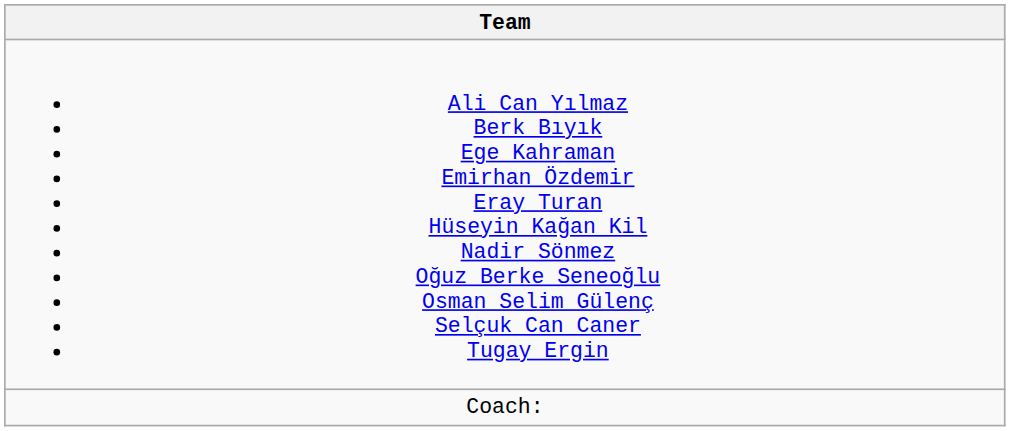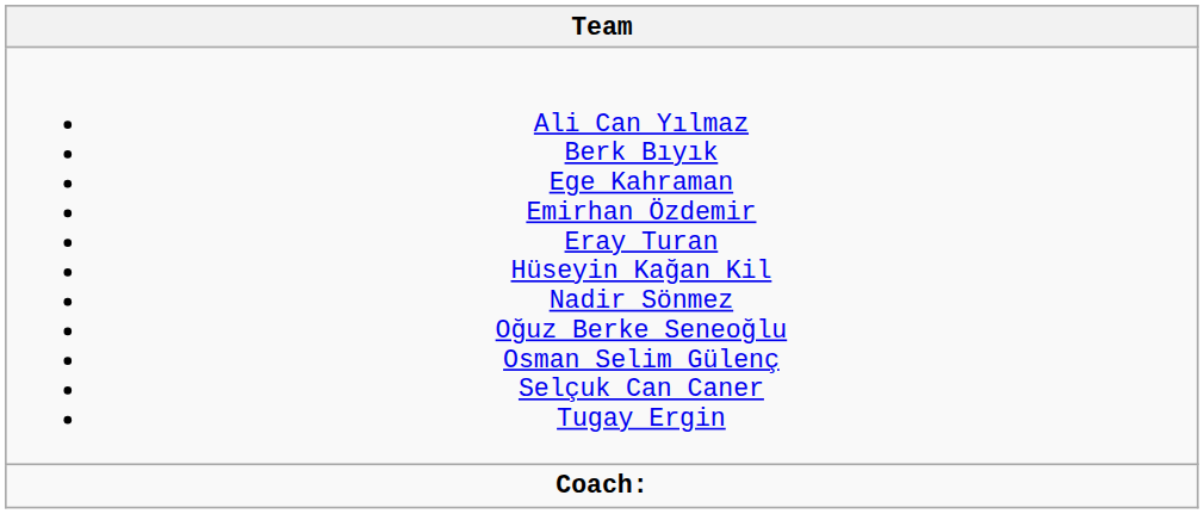row 3 | column 1: normal -> bold
